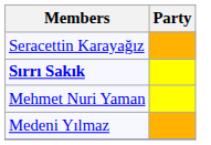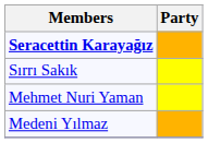Seracettin Karayağız | Members: normal -> bold
Sırrı Sakık | Members: bold -> normal
